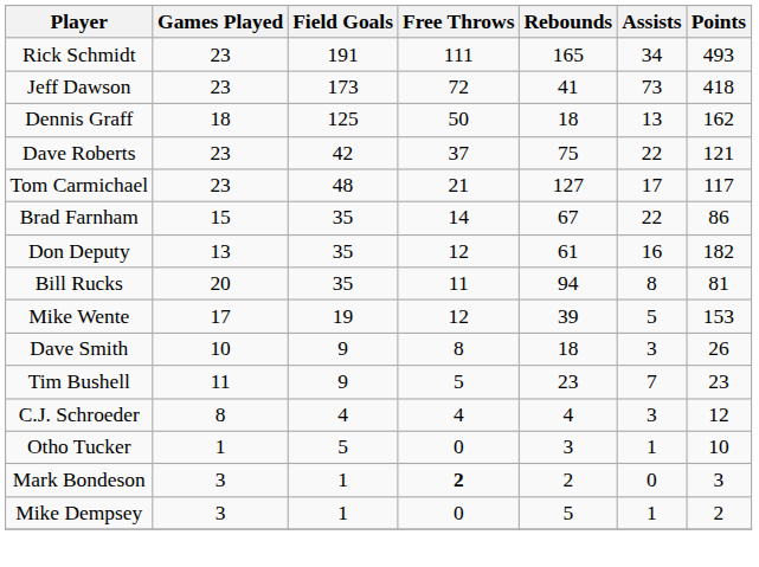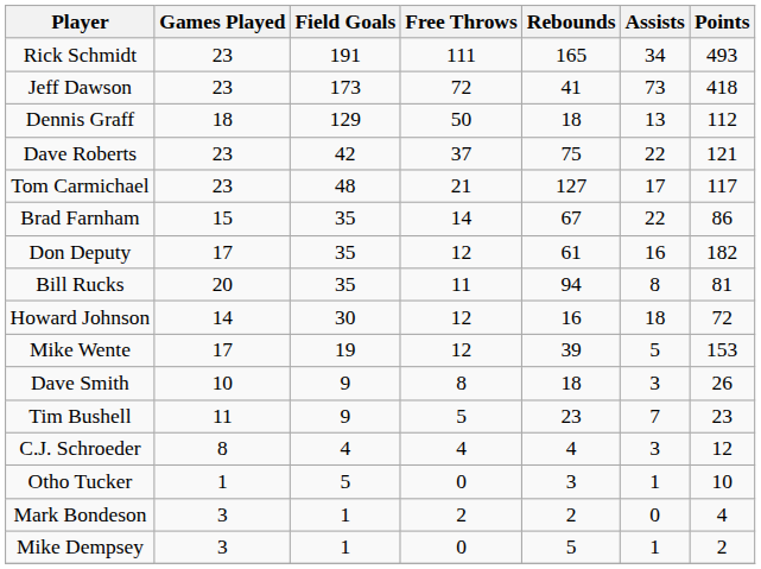Dennis Graff | Field Goals: 125 -> 129
Dennis Graff | Points: 162 -> 112
Don Deputy | Games Played: 13 -> 17
+ row: Howard Johnson | 14 | 30 | 12 | 16 | 18 | 72
Mark Bondeson | Free Throws: bold -> normal
Mark Bondeson | Points: 3 -> 4
